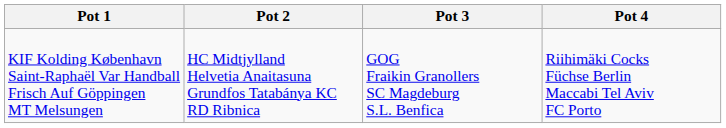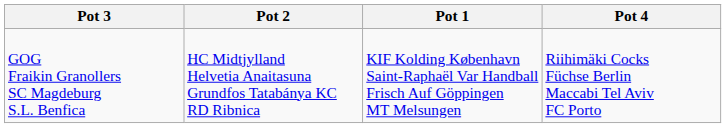columns swapped: Pot 1 <-> Pot 3
